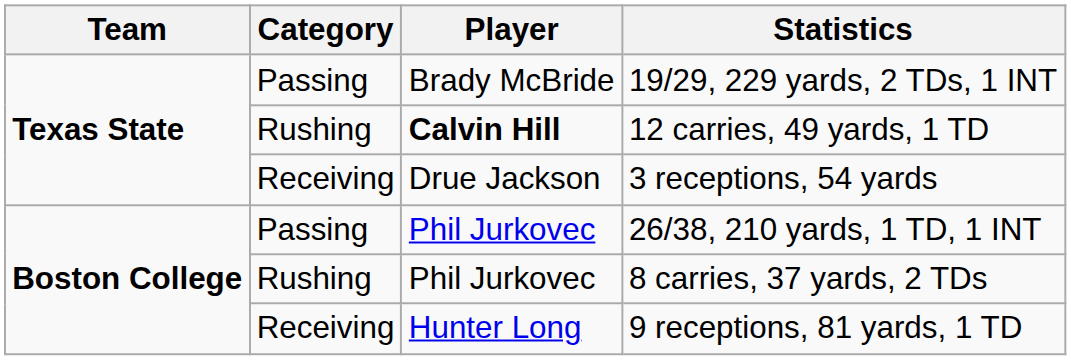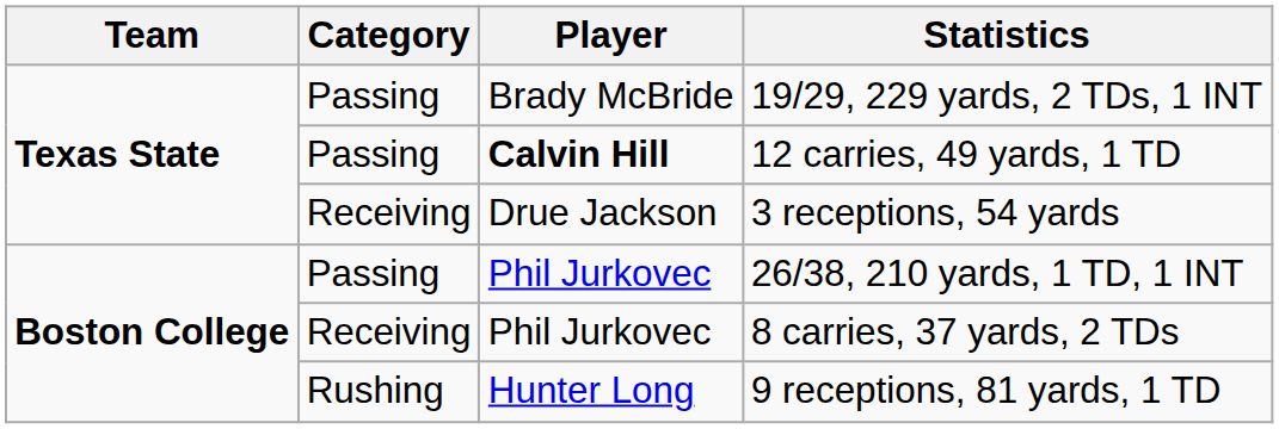12 carries, 49 yards, 1 TD | Category: Rushing -> Passing
8 carries, 37 yards, 2 TDs | Category: Rushing -> Receiving
9 receptions, 81 yards, 1 TD | Category: Receiving -> Rushing
